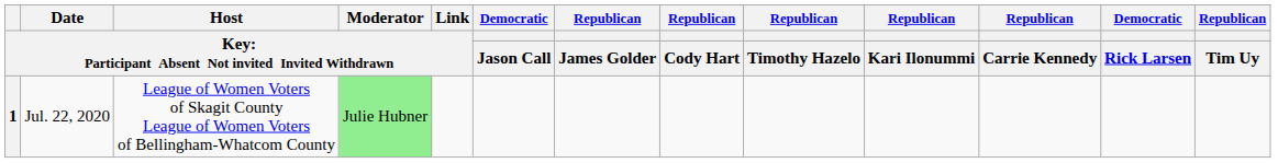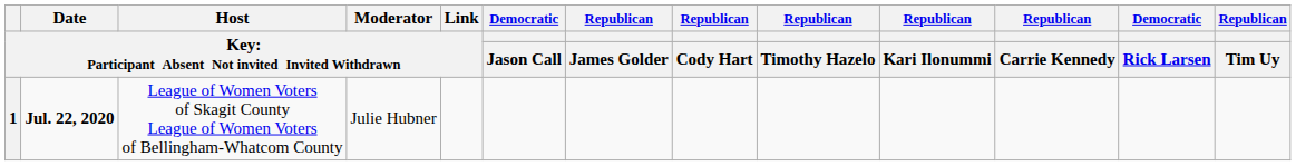1 | column 2: normal -> bold
1 | column 4: lightgreen background -> no background
